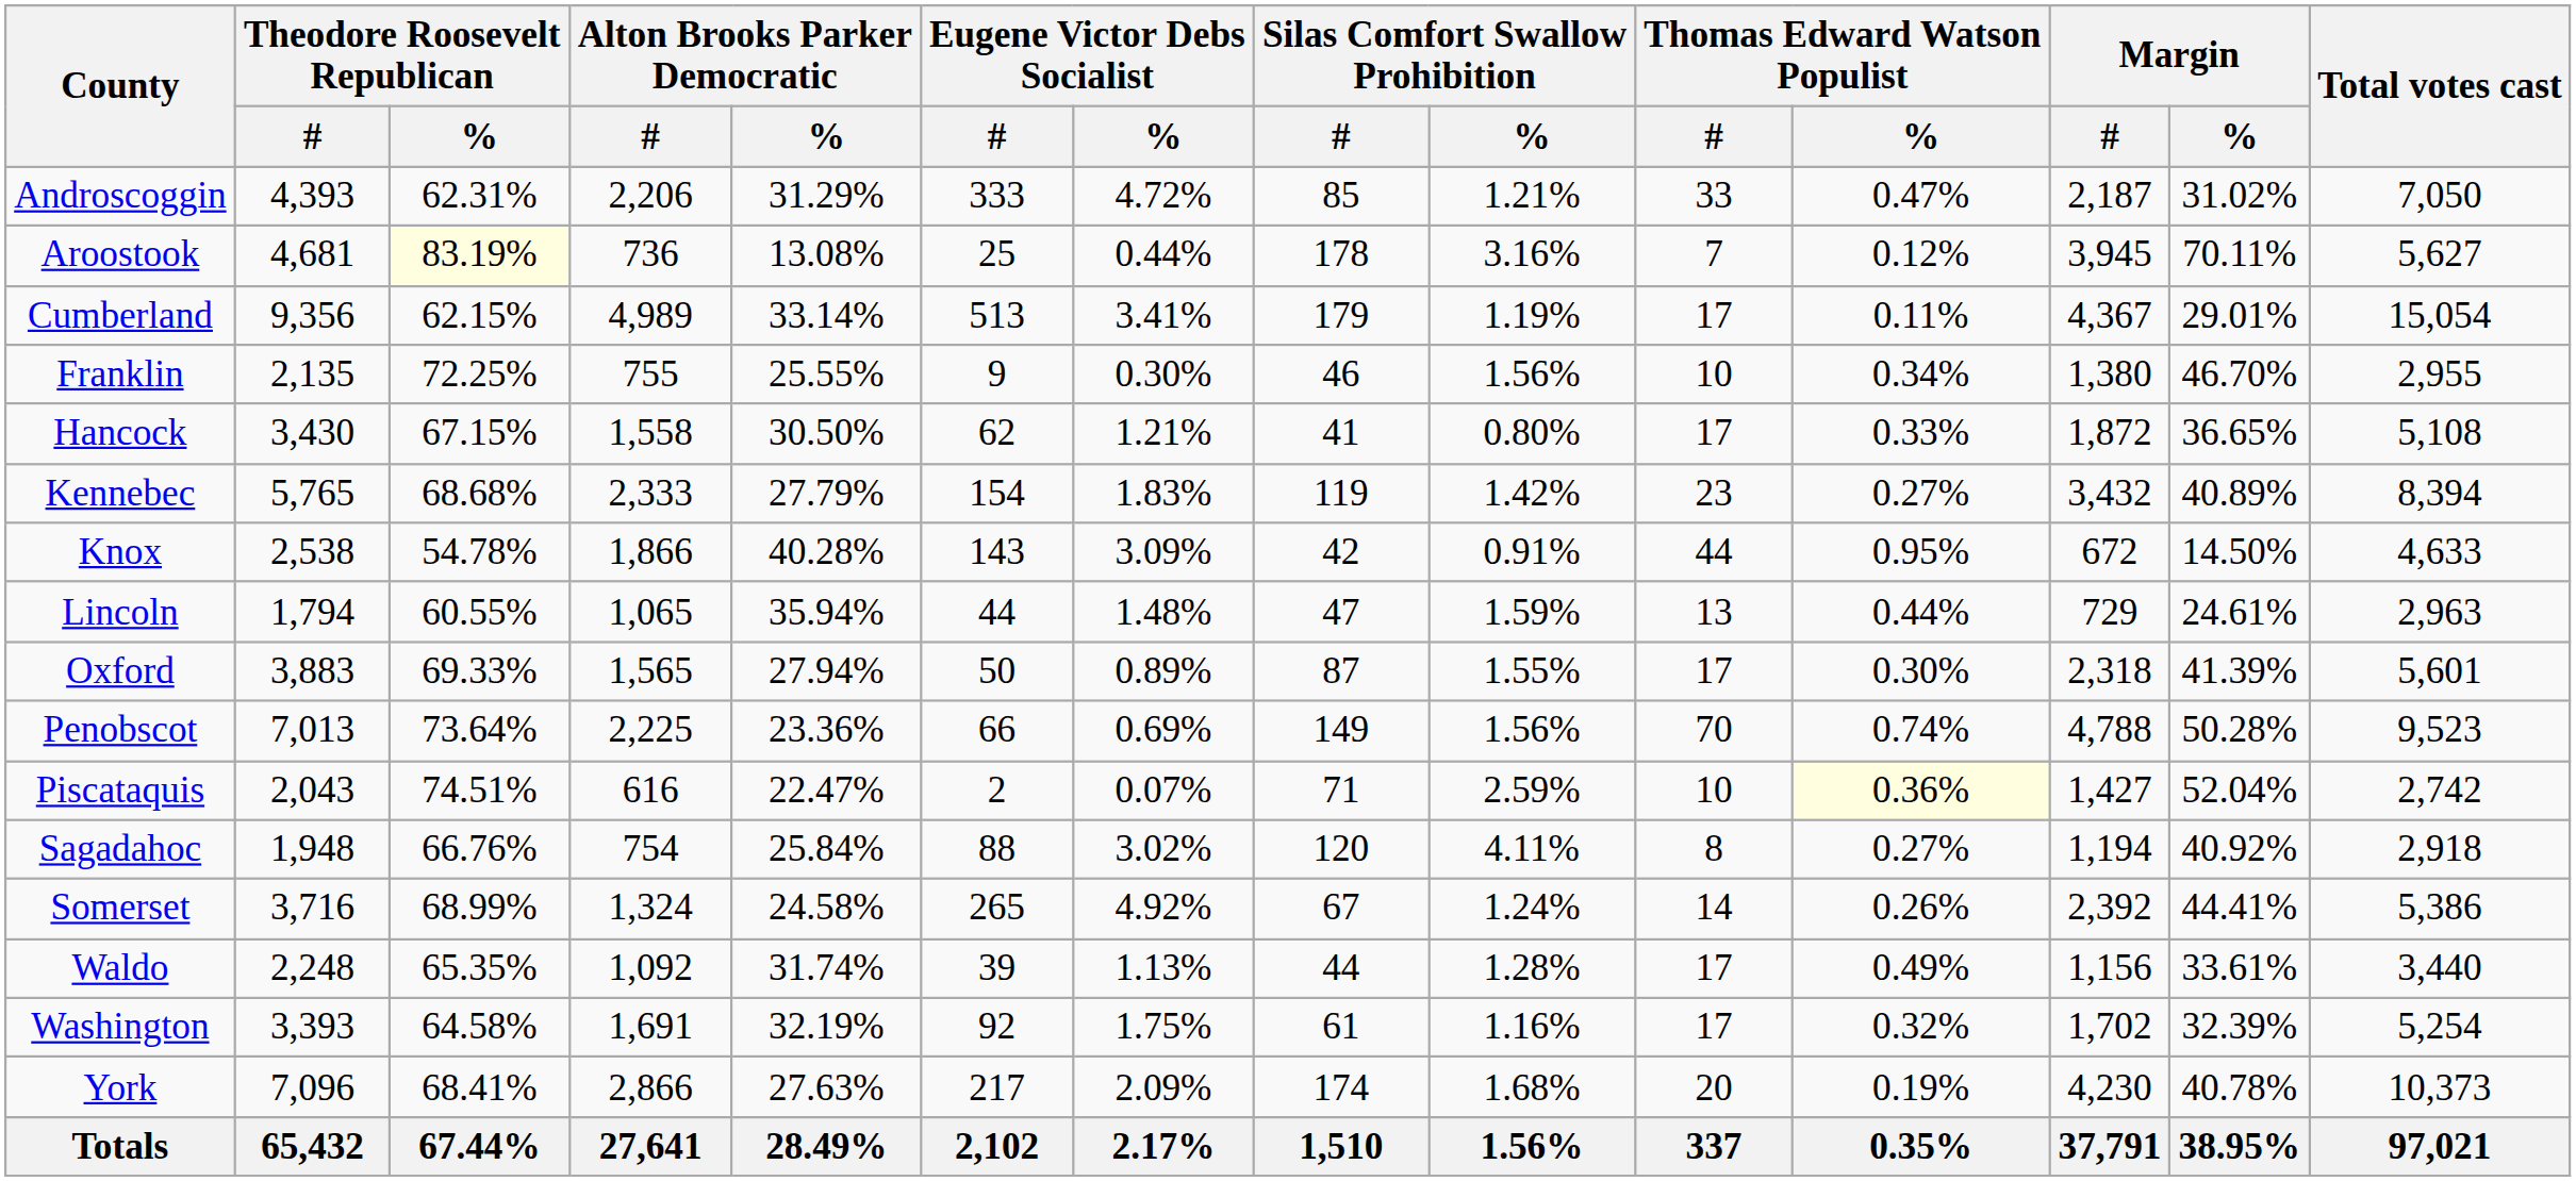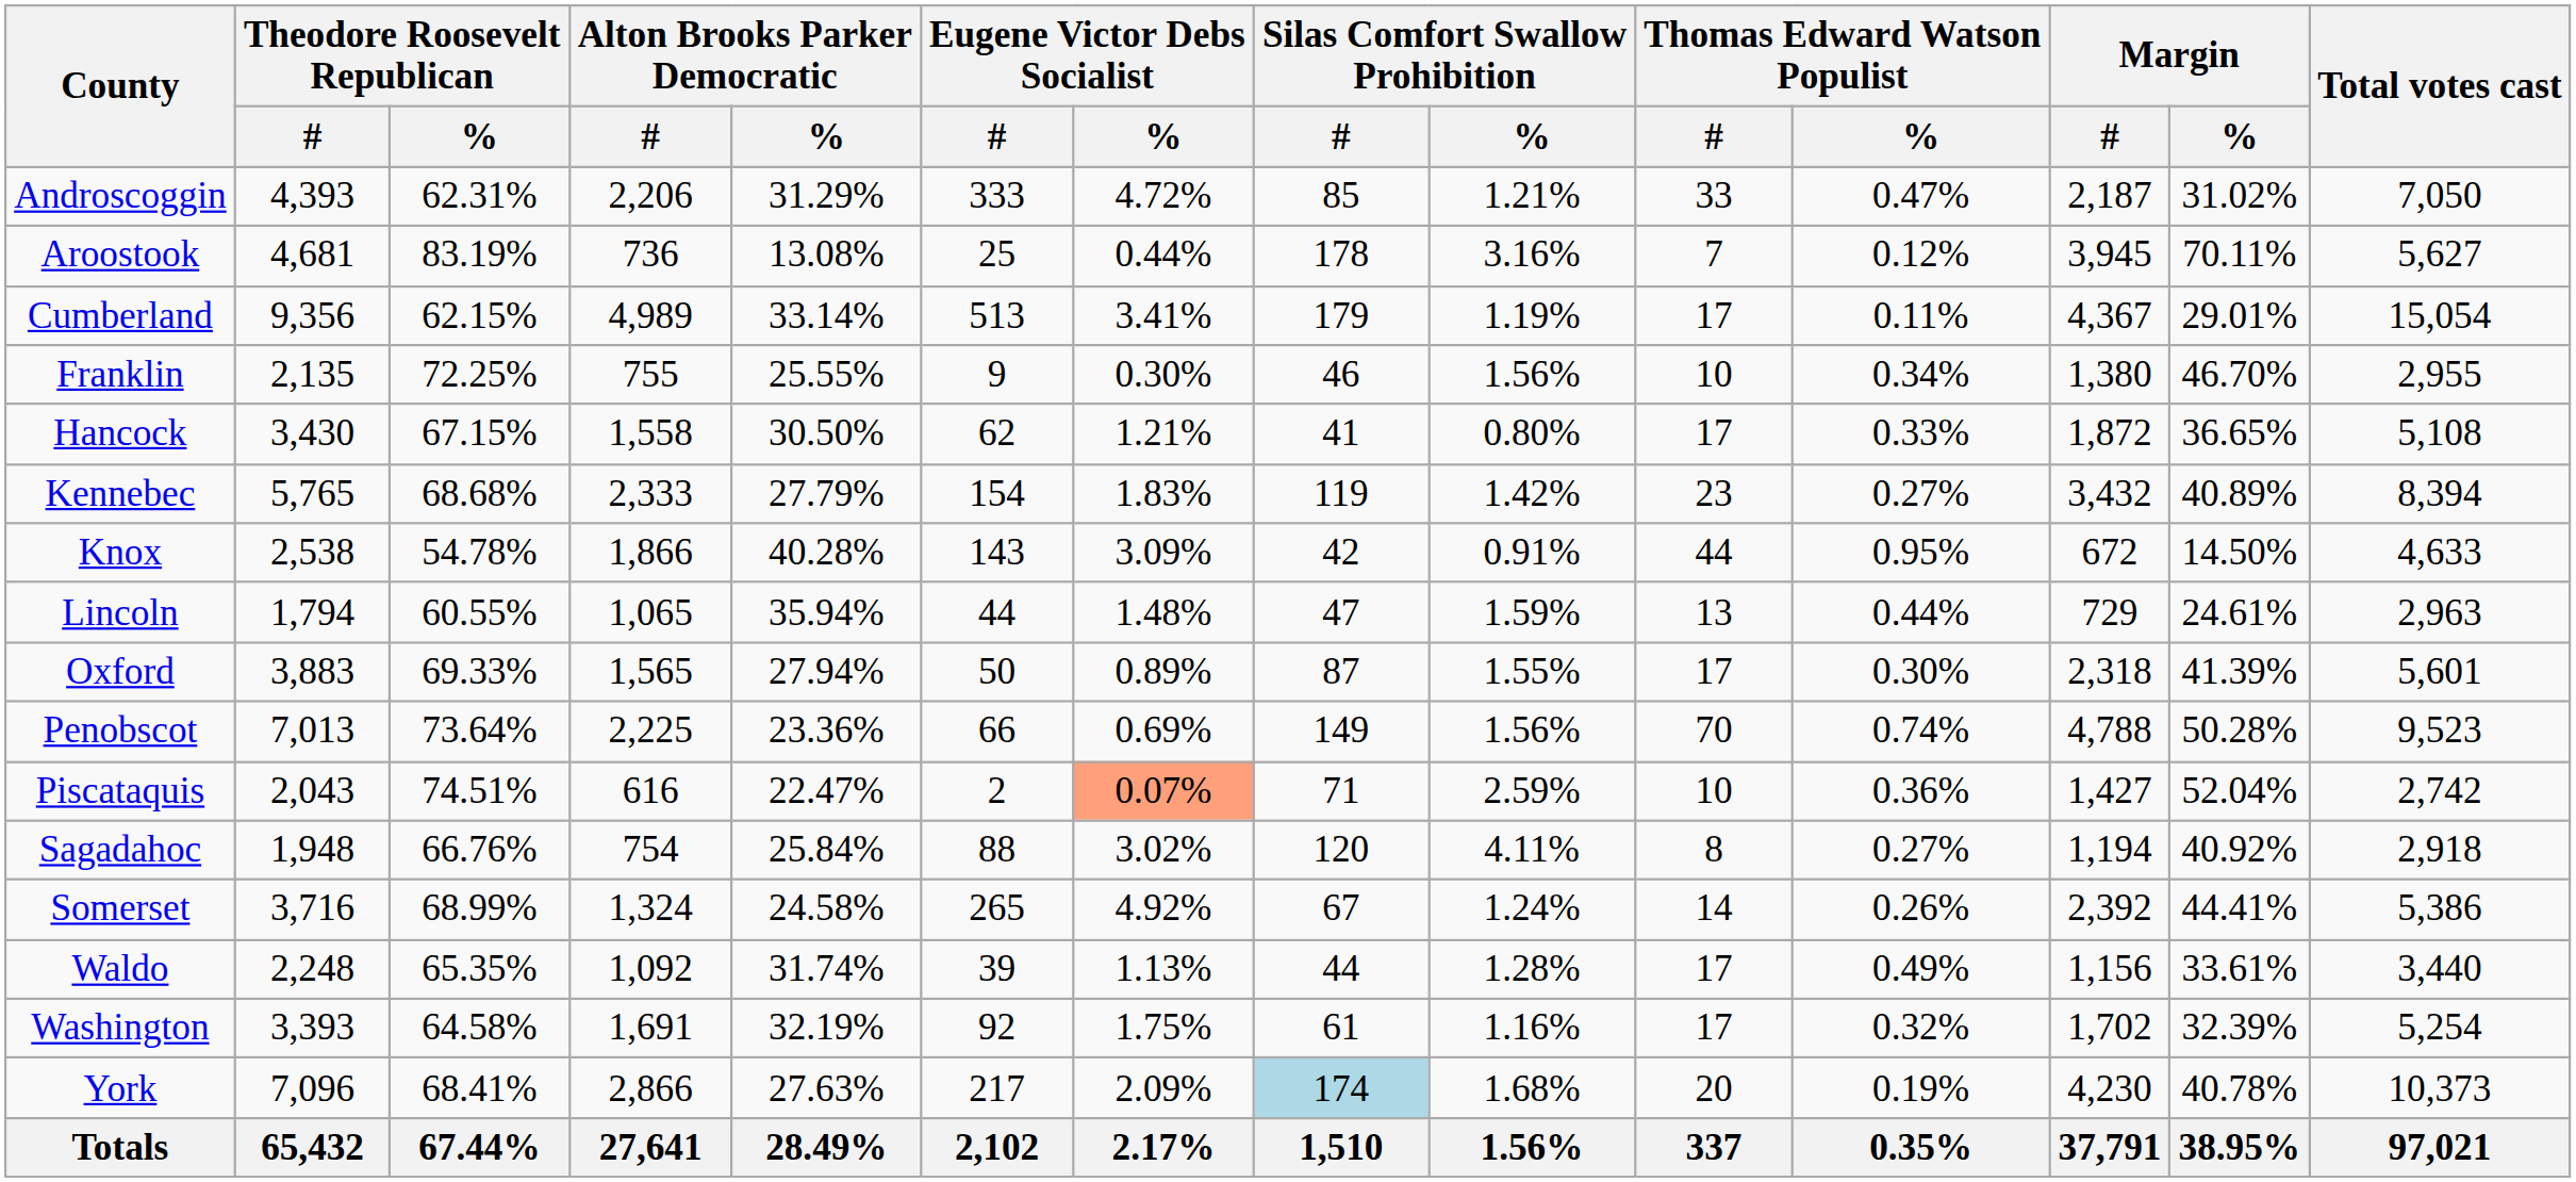Aroostook | Theodore Roosevelt Republican / %: lightyellow background -> no background
Piscataquis | Eugene Victor Debs Socialist / %: no background -> lightsalmon background
Piscataquis | Thomas Edward Watson Populist / %: lightyellow background -> no background
York | Silas Comfort Swallow Prohibition / #: no background -> lightblue background
